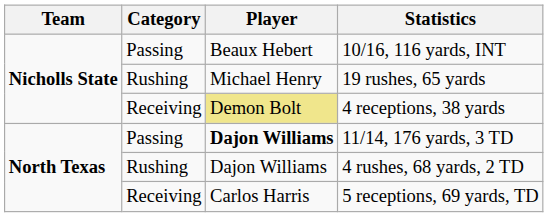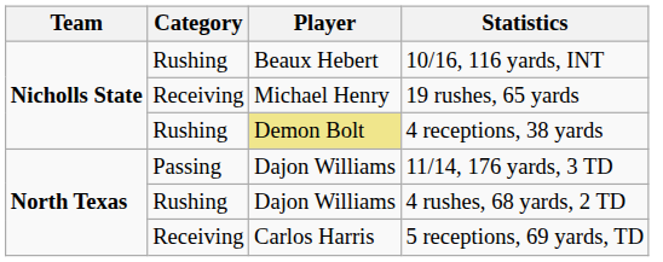10/16, 116 yards, INT | Category: Passing -> Rushing
19 rushes, 65 yards | Category: Rushing -> Receiving
4 receptions, 38 yards | Category: Receiving -> Rushing
11/14, 176 yards, 3 TD | Player: bold -> normal
